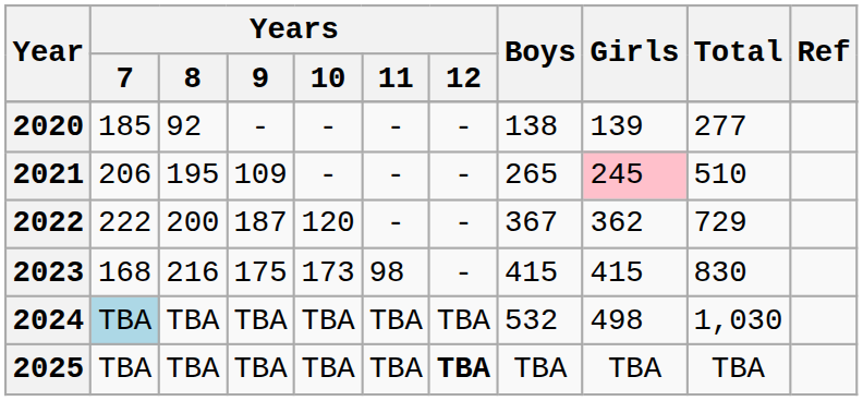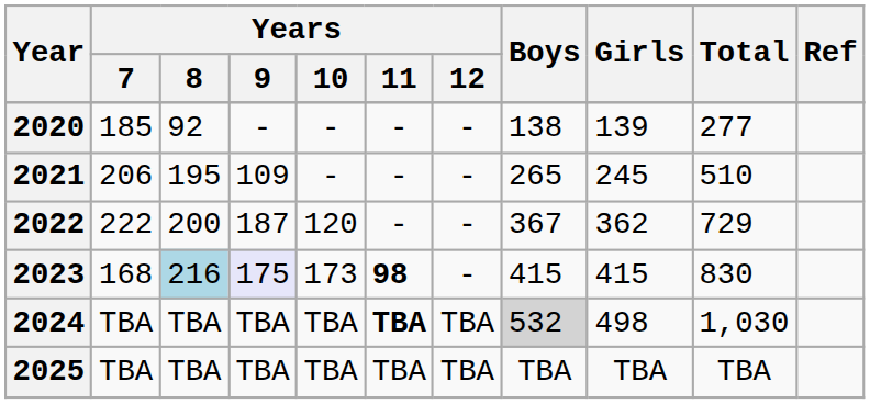2021 | Girls: pink background -> no background
2023 | Years / 8: no background -> lightblue background
2023 | Years / 9: no background -> lavender background
2023 | Years / 11: normal -> bold
2024 | Years / 7: lightblue background -> no background
2024 | Years / 11: normal -> bold
2024 | Boys: no background -> lightgrey background
2025 | Years / 12: bold -> normal
